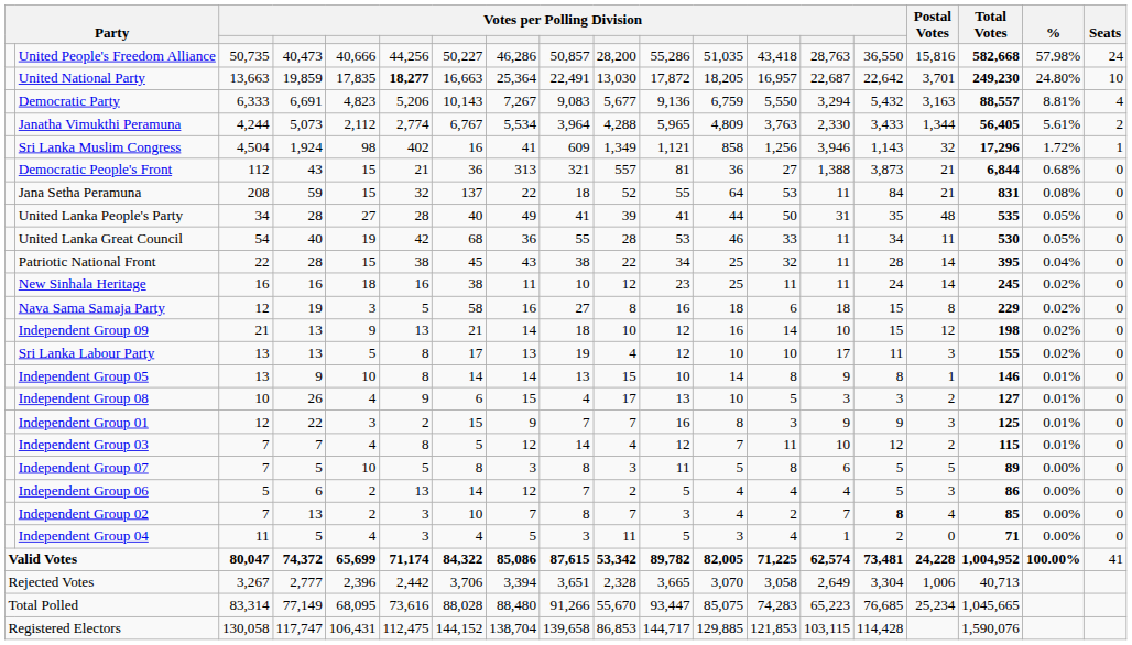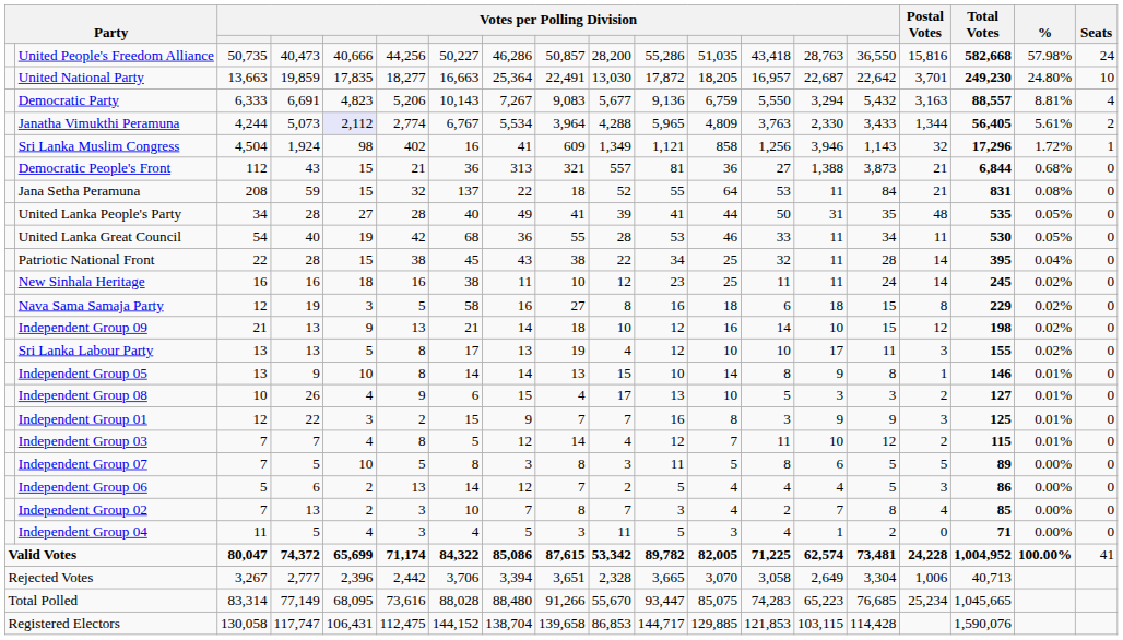United National Party | column 6: bold -> normal
Janatha Vimukthi Peramuna | column 5: no background -> lavender background
Independent Group 02 | column 15: bold -> normal
